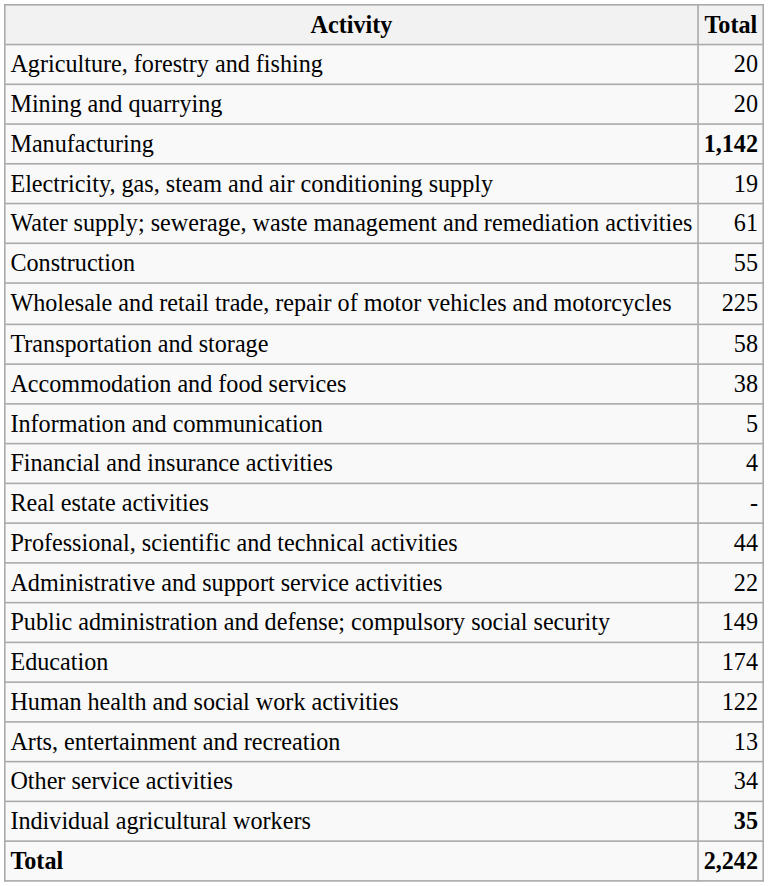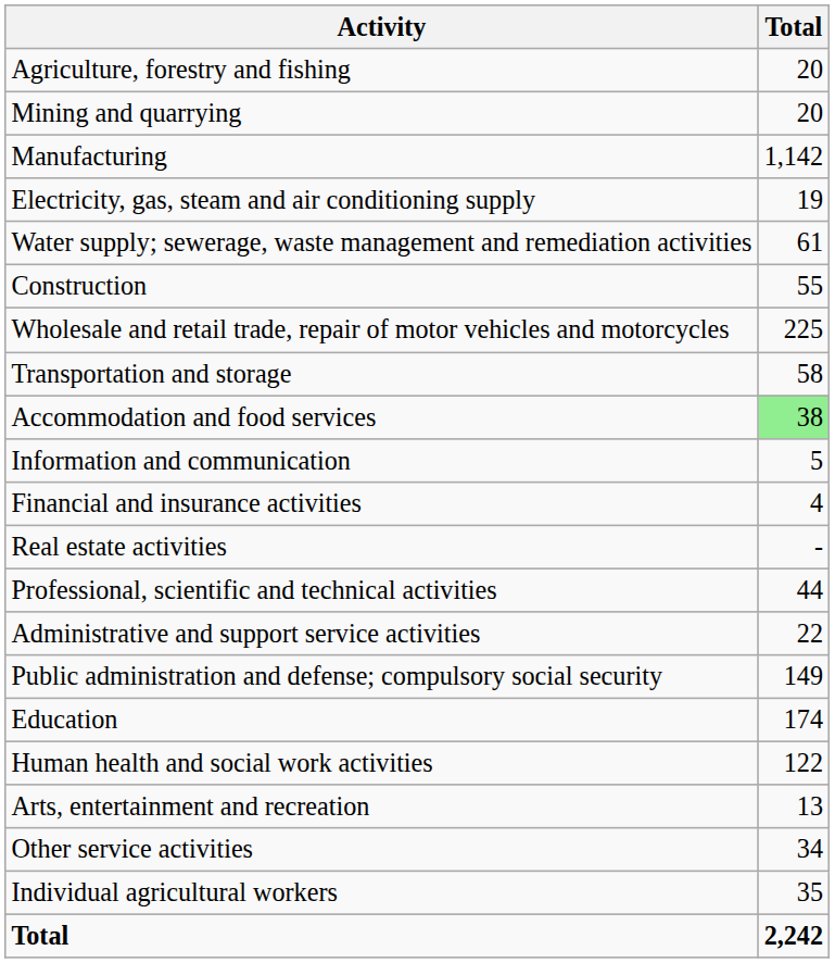Manufacturing | Total: bold -> normal
Accommodation and food services | Total: no background -> lightgreen background
Individual agricultural workers | Total: bold -> normal
